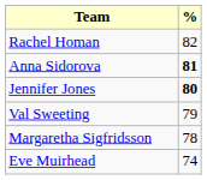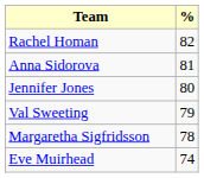Anna Sidorova | %: bold -> normal
Jennifer Jones | %: bold -> normal
